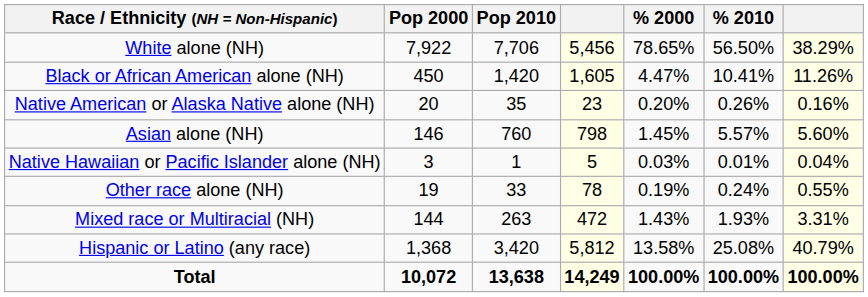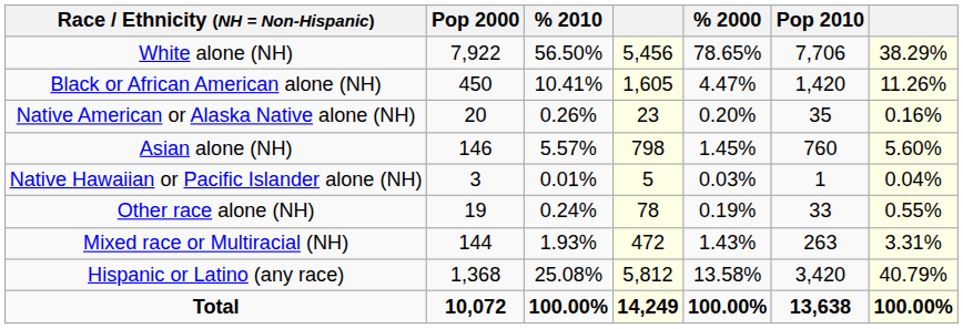columns swapped: Pop 2010 <-> % 2010
